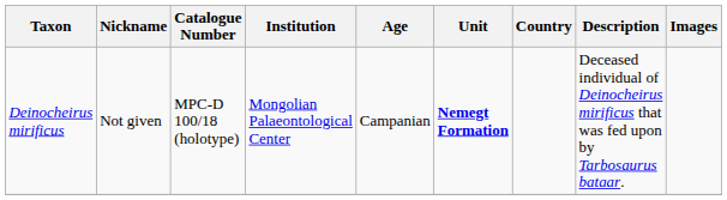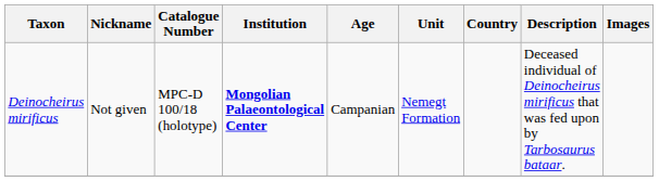Deinocheirus mirificus | Institution: normal -> bold
Deinocheirus mirificus | Unit: bold -> normal
